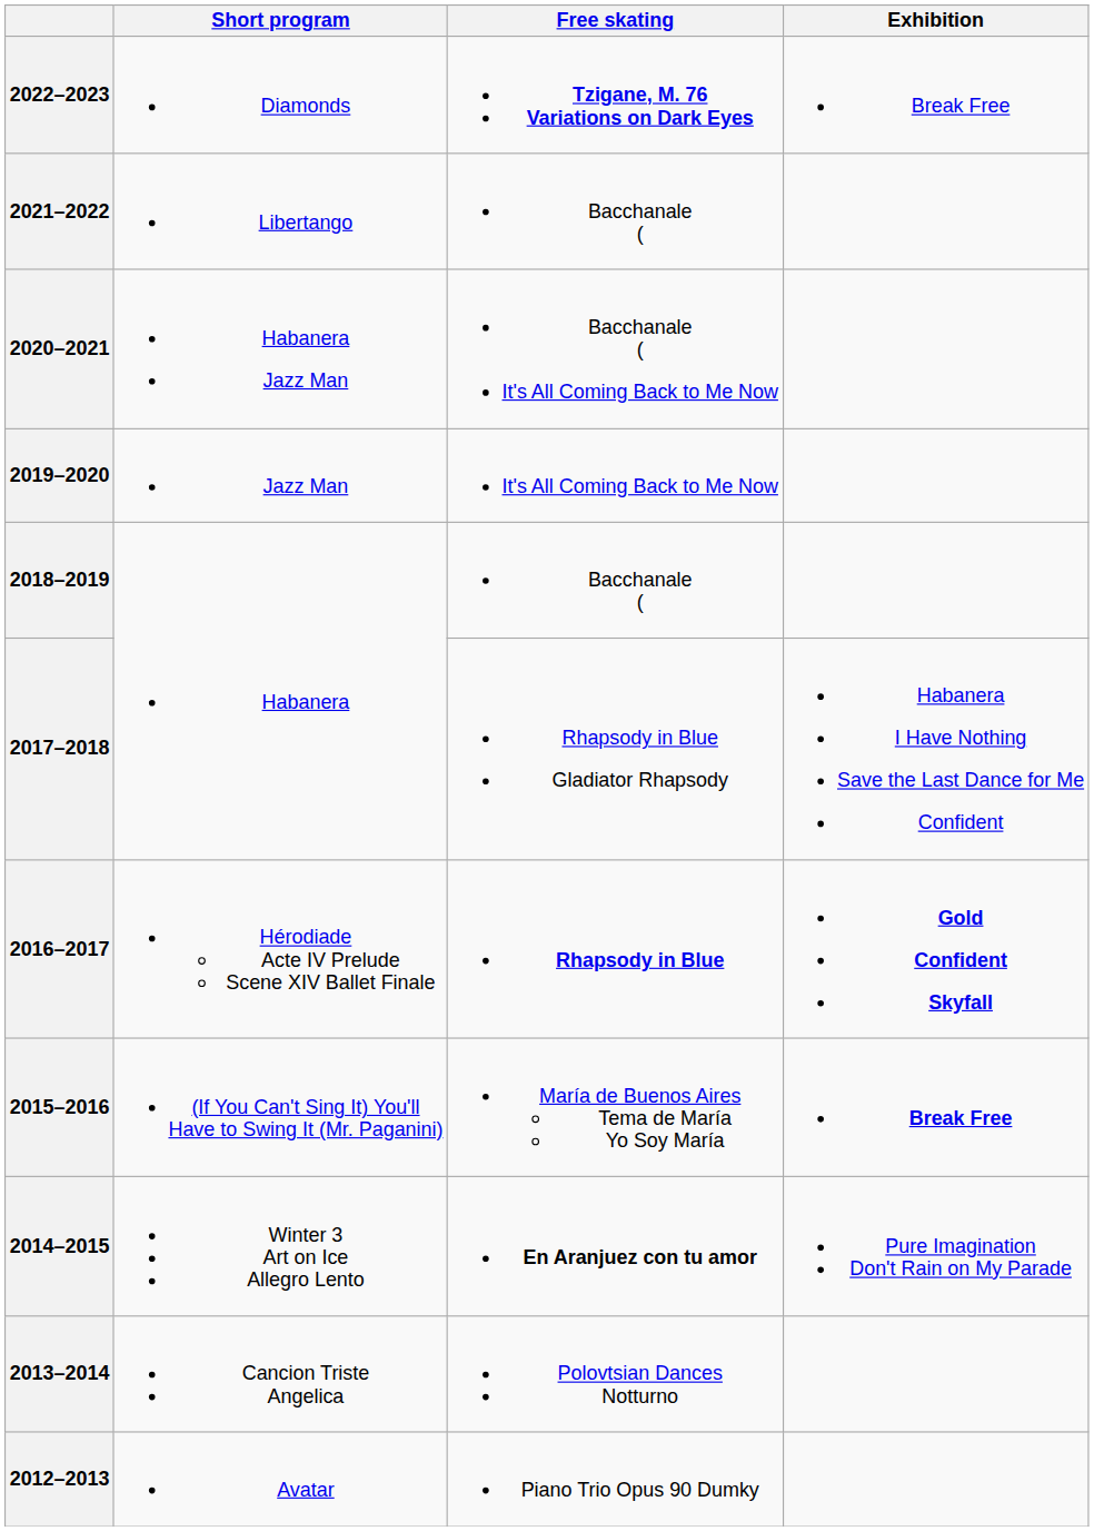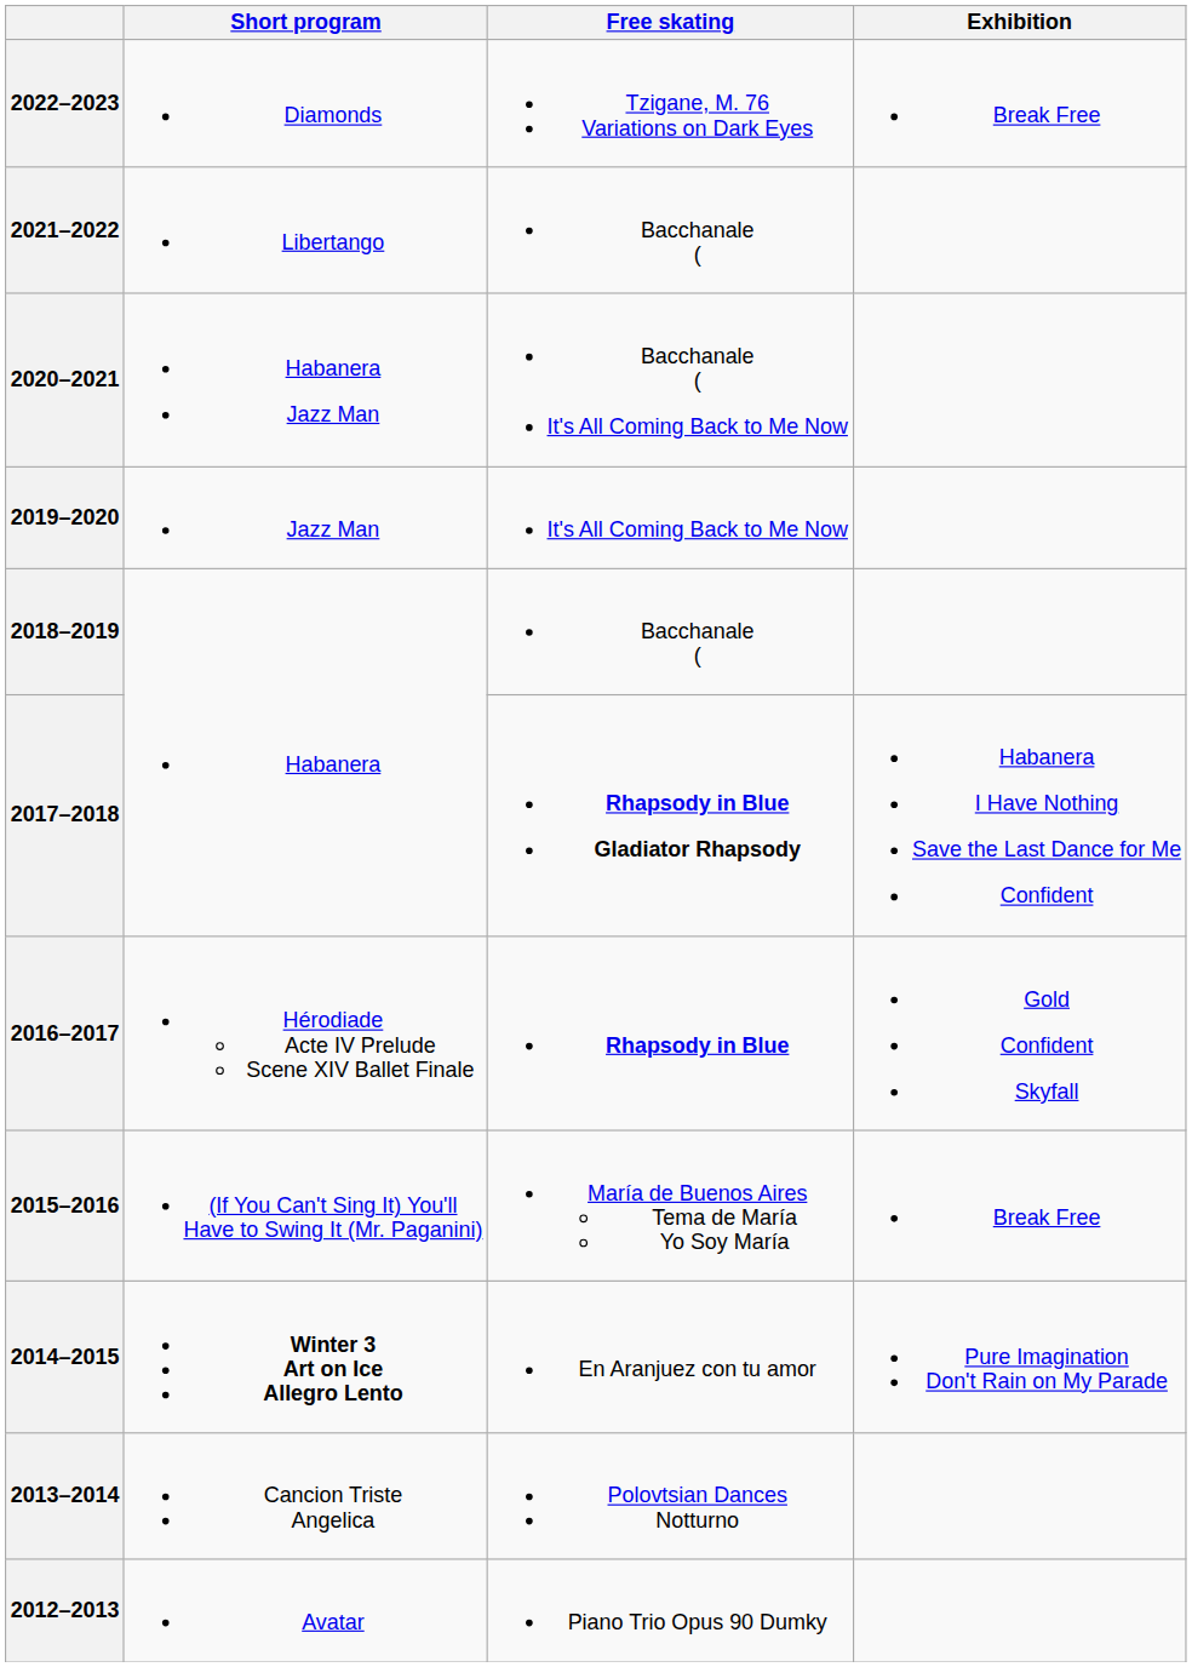2022–2023 | Free skating: bold -> normal
2017–2018 | Free skating: normal -> bold
2016–2017 | Exhibition: bold -> normal
2015–2016 | Exhibition: bold -> normal
2014–2015 | Short program: normal -> bold
2014–2015 | Free skating: bold -> normal
